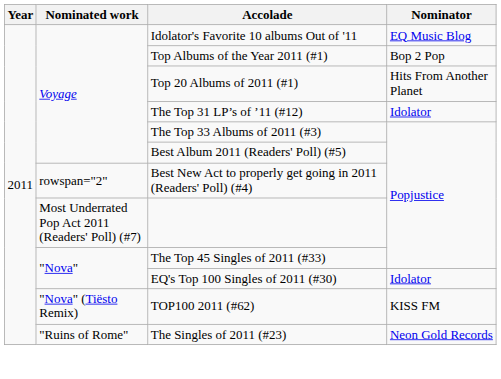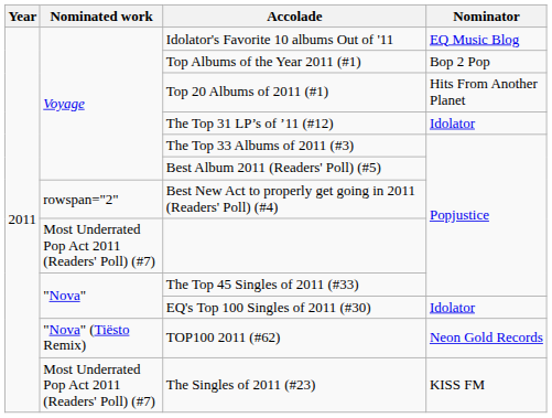TOP100 2011 (#62) | Nominator: KISS FM -> Neon Gold Records
The Singles of 2011 (#23) | Nominated work: "Ruins of Rome" -> Most Underrated Pop Act 2011 (Readers' Poll) (#7)
The Singles of 2011 (#23) | Nominator: Neon Gold Records -> KISS FM
